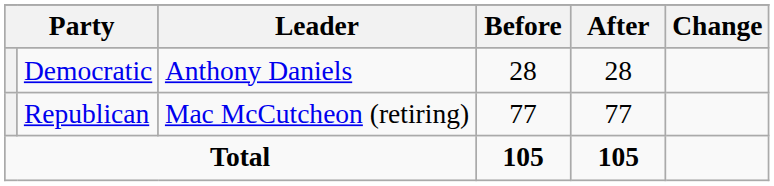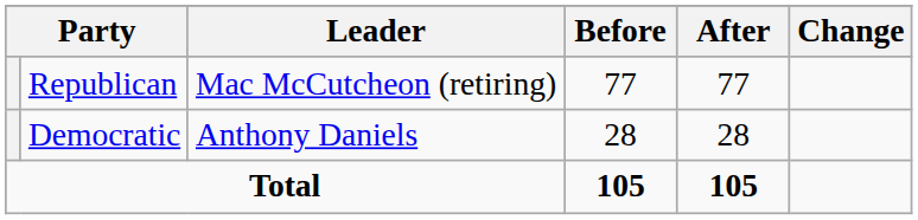rows swapped: Republican <-> Democratic
